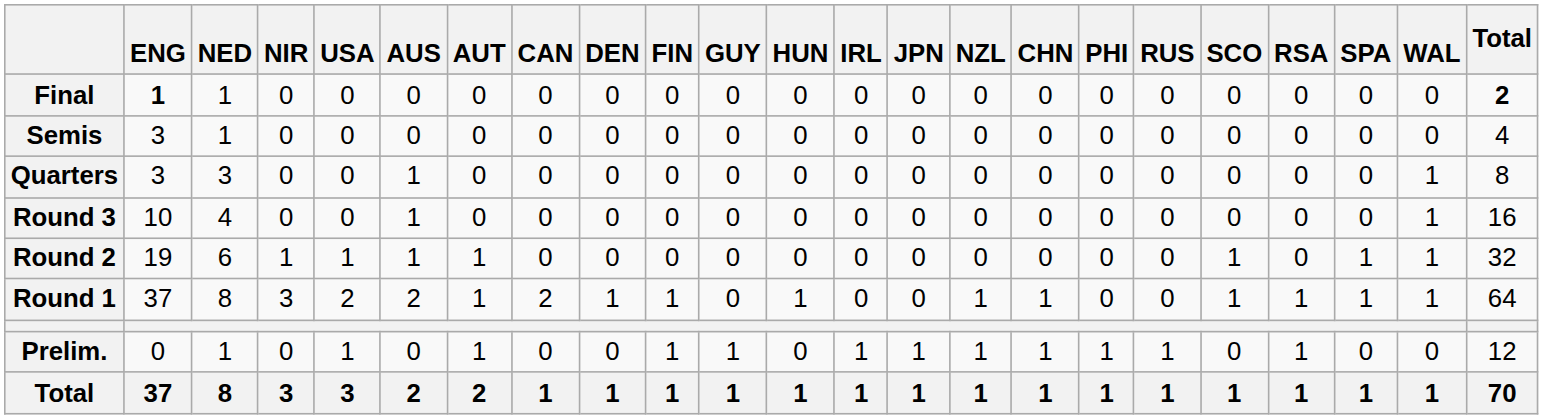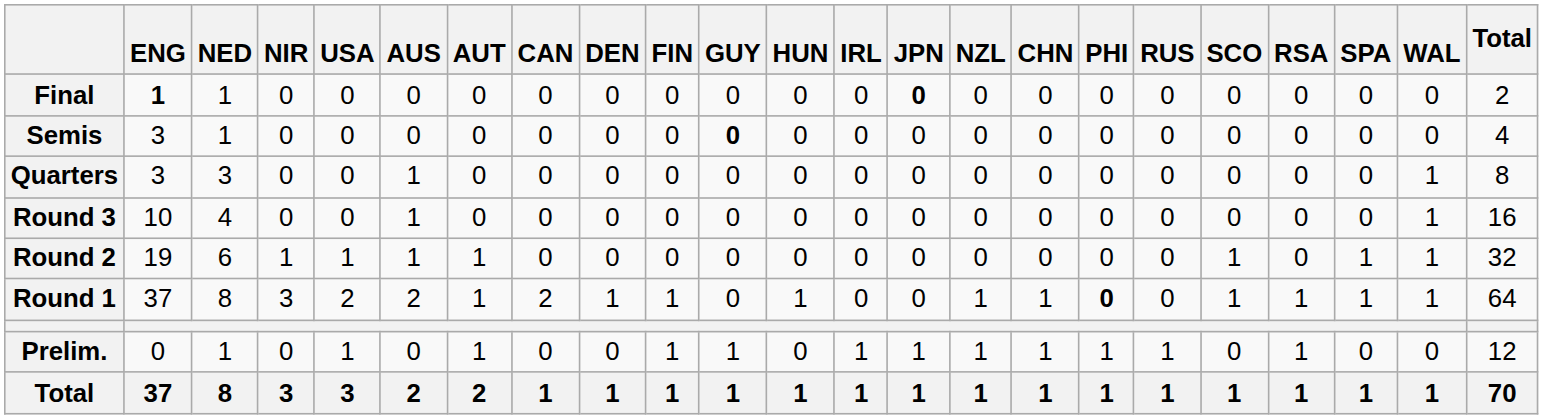Final | JPN: normal -> bold
Final | Total: bold -> normal
Semis | GUY: normal -> bold
Round 1 | PHI: normal -> bold
